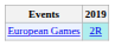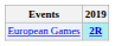European Games | 2019: normal -> bold
